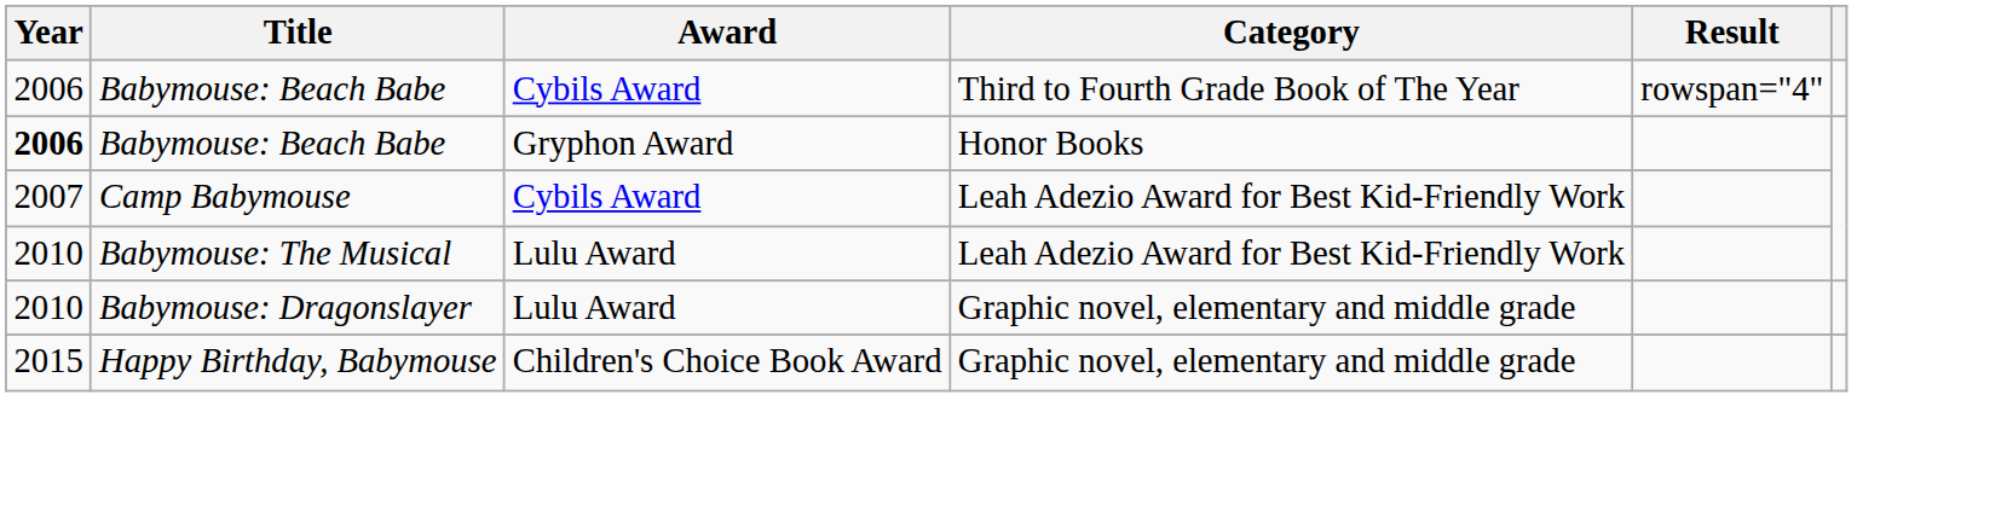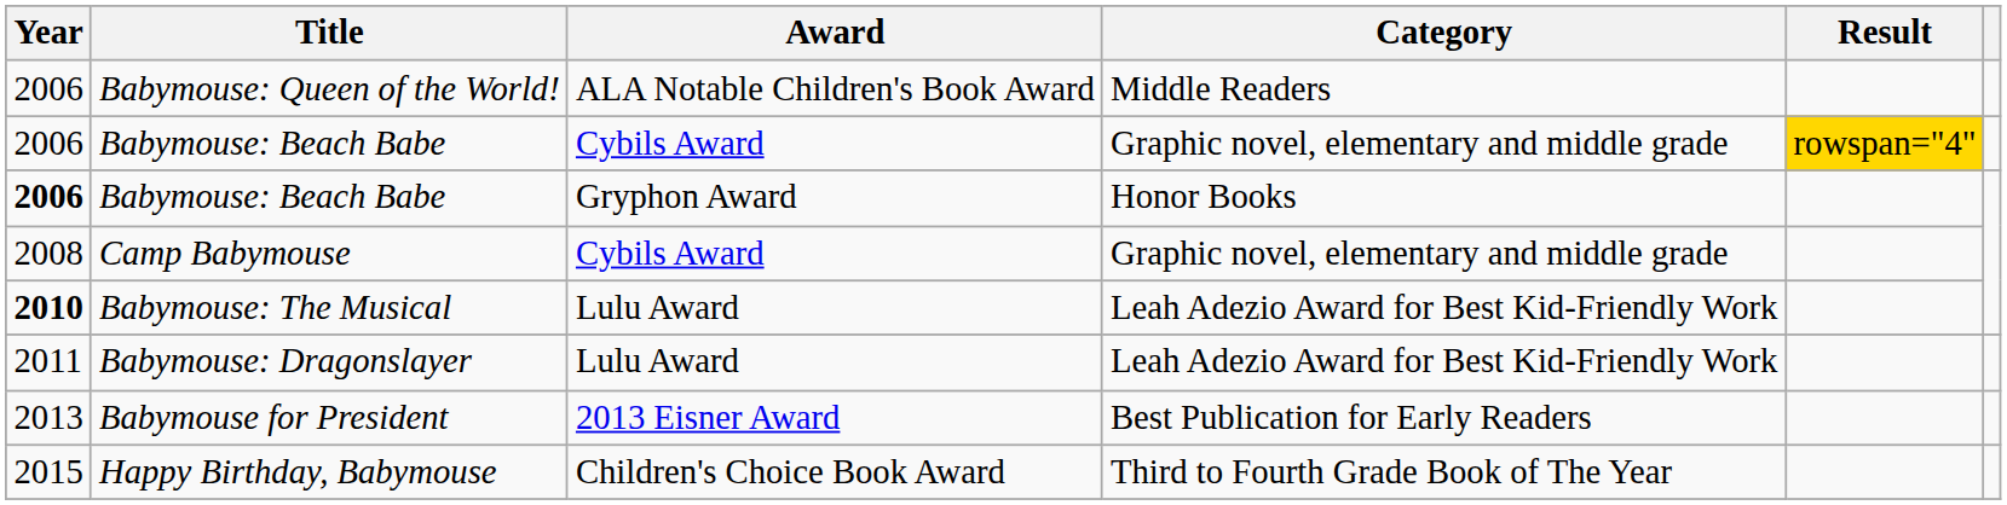+ row: 2006 | Babymouse: Queen of the World! | ALA Notable Children's Book Award | Middle Readers
Babymouse: Beach Babe / Cybils Award | Category: Third to Fourth Grade Book of The Year -> Graphic novel, elementary and middle grade
Babymouse: Beach Babe / Cybils Award | Result: no background -> gold background
Camp Babymouse | Year: 2007 -> 2008
Camp Babymouse | Category: Leah Adezio Award for Best Kid-Friendly Work -> Graphic novel, elementary and middle grade
Babymouse: The Musical | Year: normal -> bold
Babymouse: Dragonslayer | Year: 2010 -> 2011
Babymouse: Dragonslayer | Category: Graphic novel, elementary and middle grade -> Leah Adezio Award for Best Kid-Friendly Work
+ row: 2013 | Babymouse for President | 2013 Eisner Award | Best Publication for Early Readers
Happy Birthday, Babymouse | Category: Graphic novel, elementary and middle grade -> Third to Fourth Grade Book of The Year
